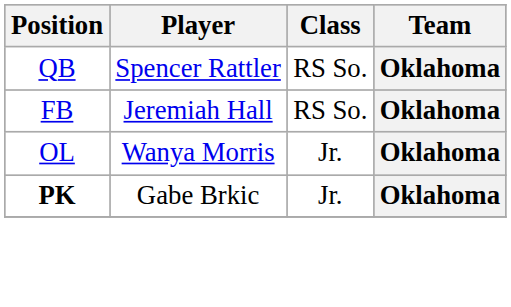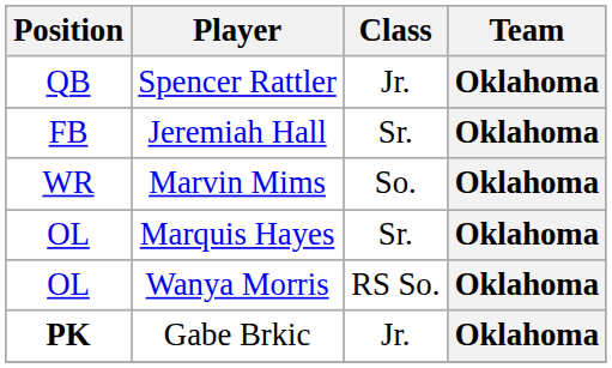Spencer Rattler | Class: RS So. -> Jr.
Jeremiah Hall | Class: RS So. -> Sr.
+ row: WR | Marvin Mims | So. | Oklahoma
+ row: OL | Marquis Hayes | Sr. | Oklahoma
Wanya Morris | Class: Jr. -> RS So.
